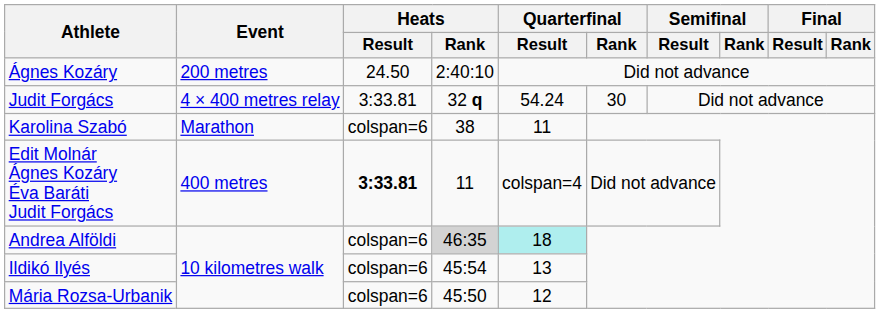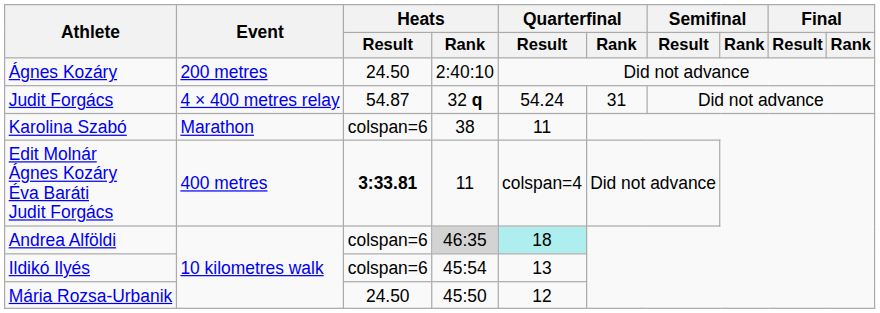Judit Forgács | Heats / Result: 3:33.81 -> 54.87
Judit Forgács | Quarterfinal / Rank: 30 -> 31
Mária Rozsa-Urbanik | Heats / Result: colspan=6 -> 24.50
